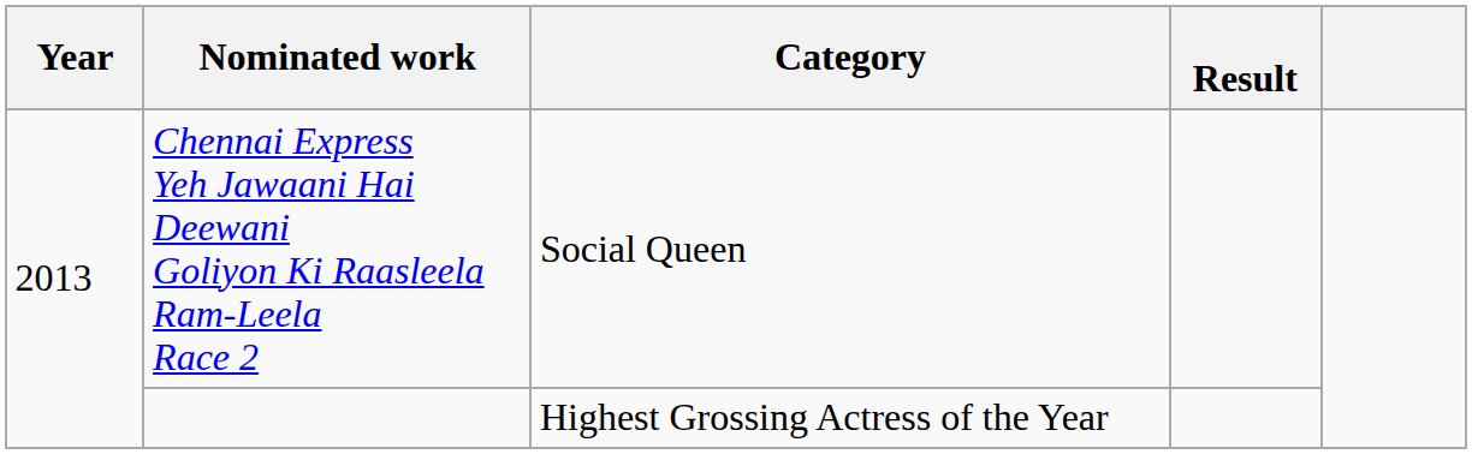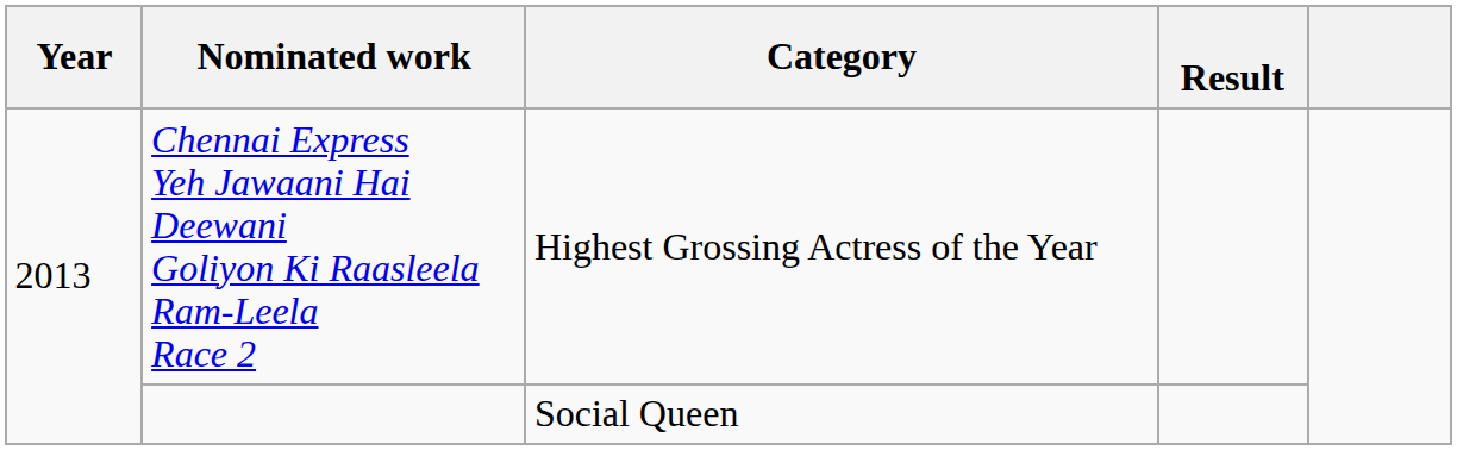row 2 | Category: Social Queen -> Highest Grossing Actress of the Year
row 3 | Category: Highest Grossing Actress of the Year -> Social Queen
